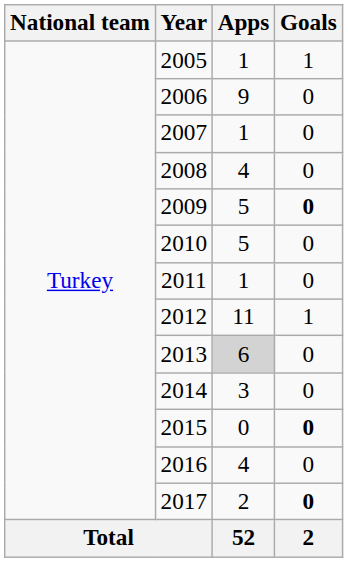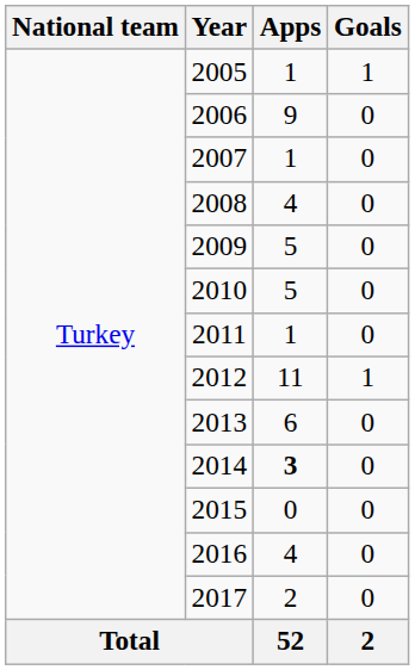2009 | Goals: bold -> normal
2013 | Apps: lightgrey background -> no background
2014 | Apps: normal -> bold
2015 | Goals: bold -> normal
2017 | Goals: bold -> normal
